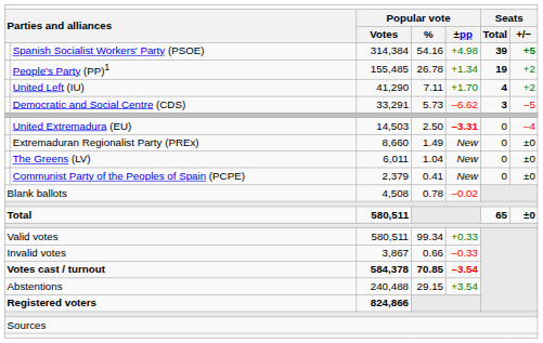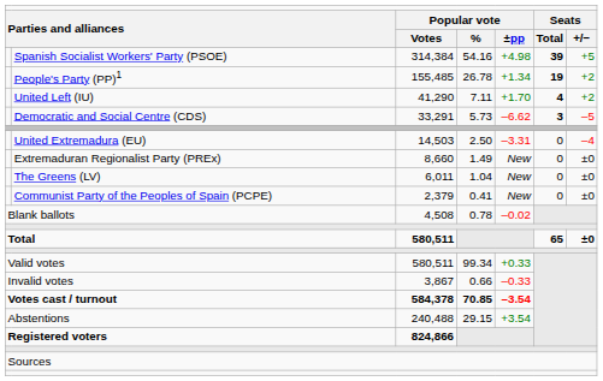Spanish Socialist Workers' Party (PSOE) | column 7: bold -> normal
United Extremadura (EU) | column 5: bold -> normal
